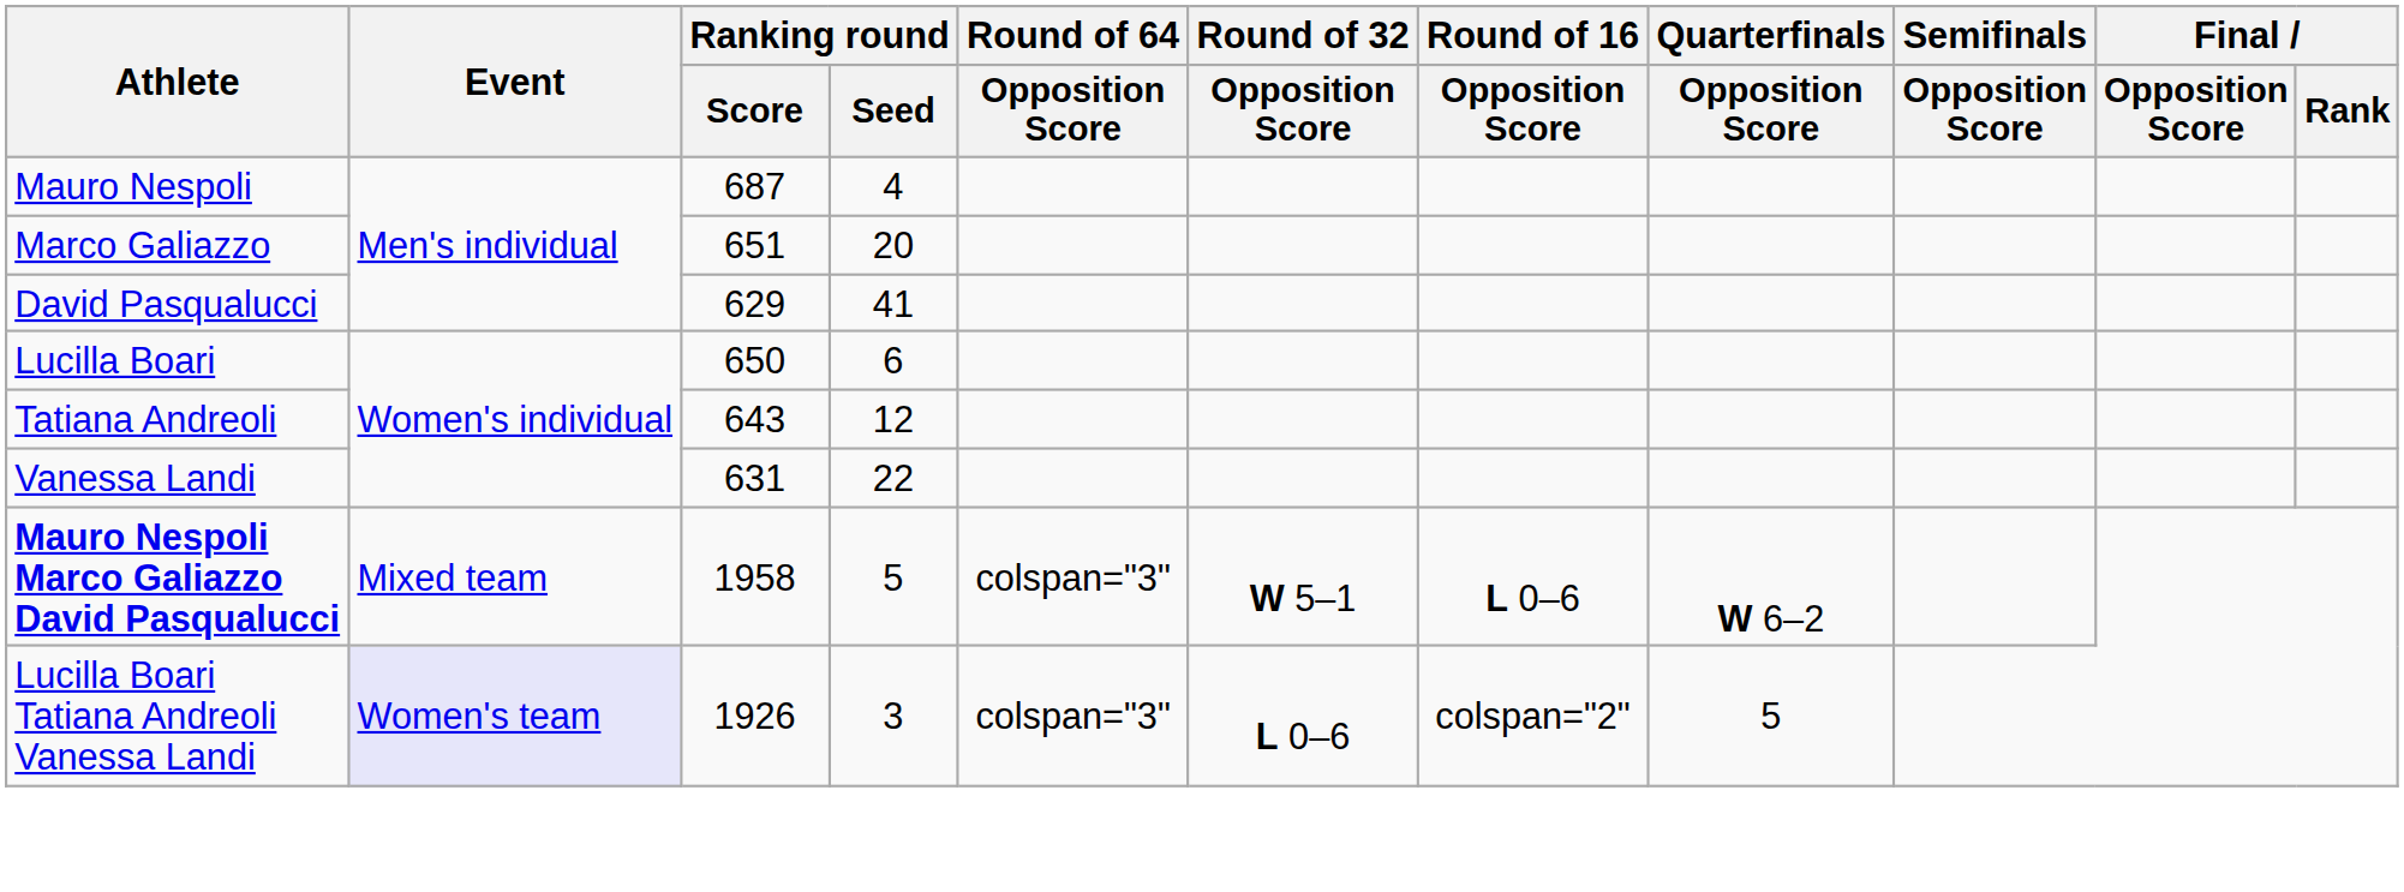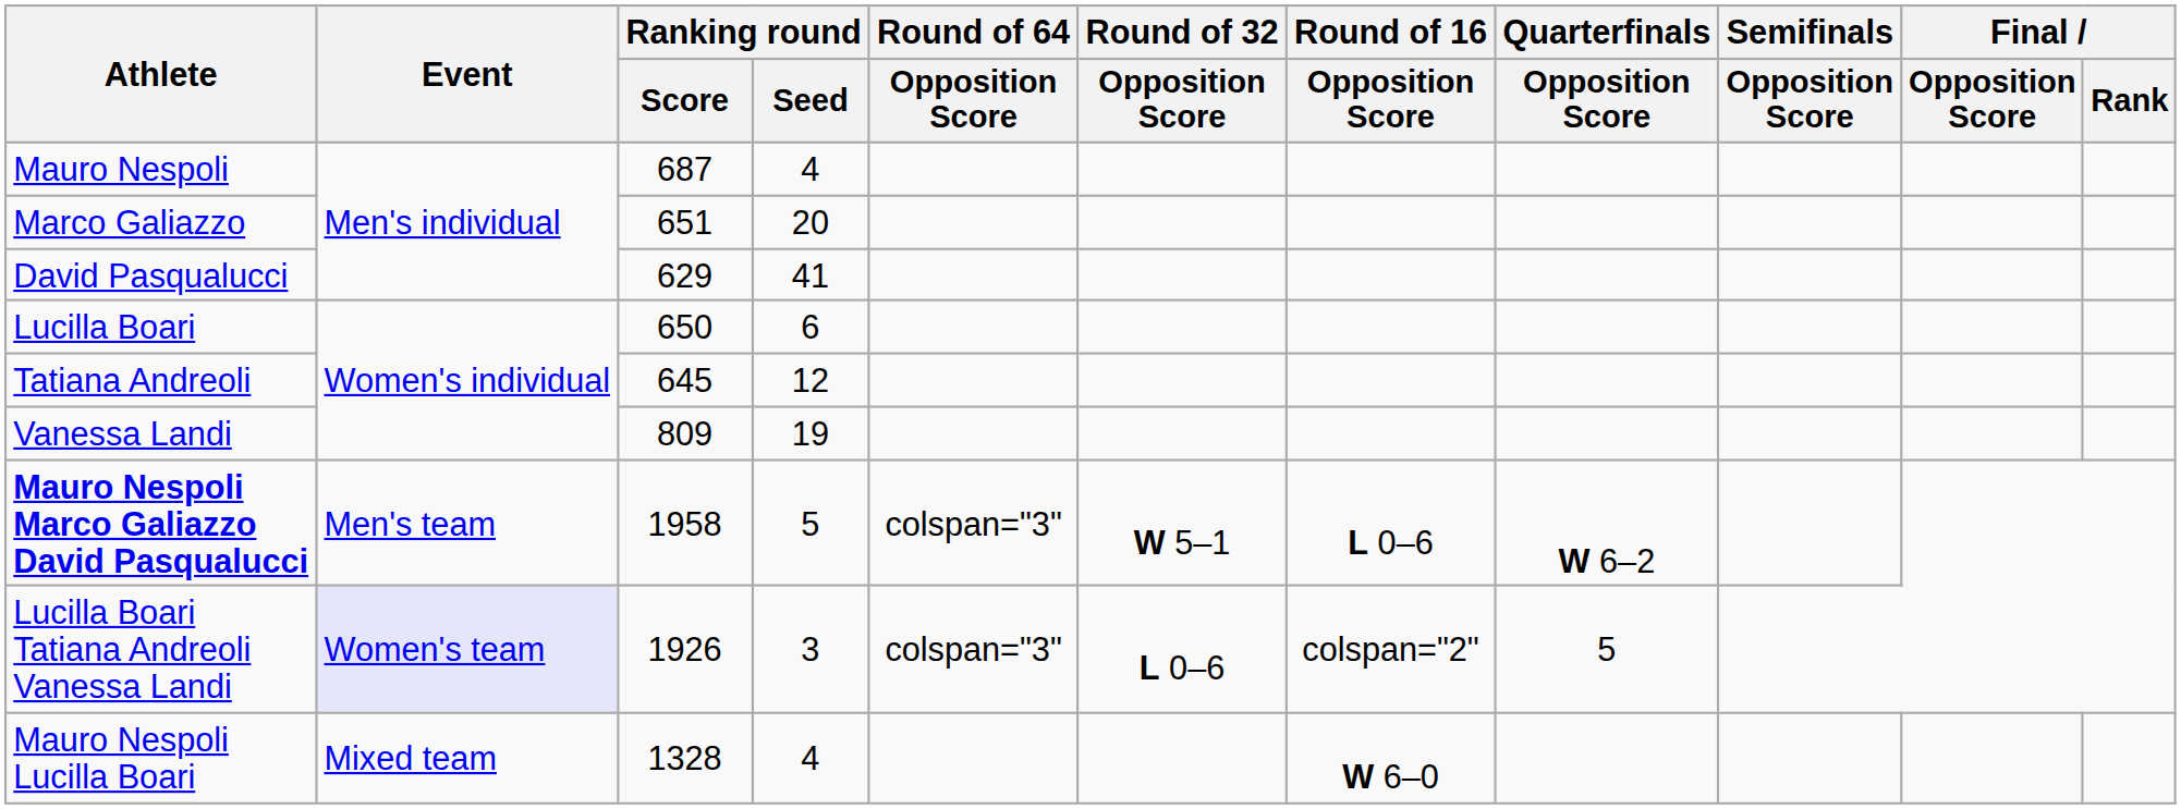Tatiana Andreoli | Ranking round / Score: 643 -> 645
Vanessa Landi | Ranking round / Score: 631 -> 809
Vanessa Landi | Ranking round / Seed: 22 -> 19
Mauro Nespoli Marco Galiazzo David Pasqualucci | Event: Mixed team -> Men's team
+ row: Mauro Nespoli Lucilla Boari | Mixed team | 1328 | 4 | W 6–0
